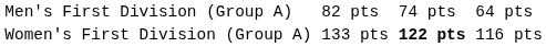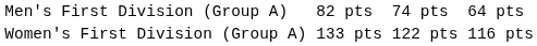Women's First Division (Group A) | column 3: bold -> normal
